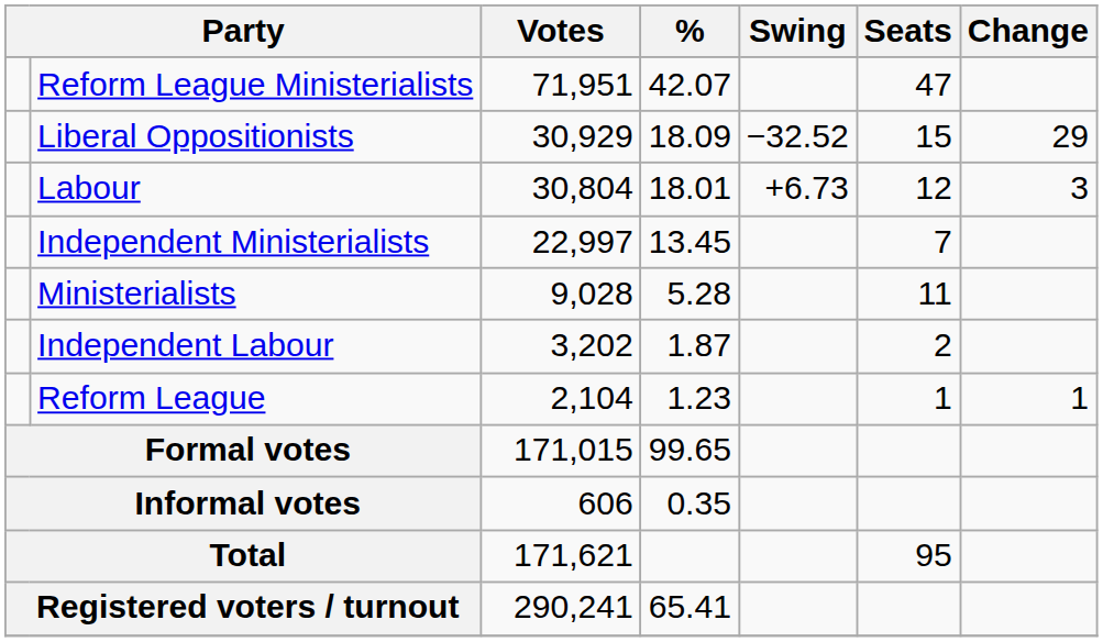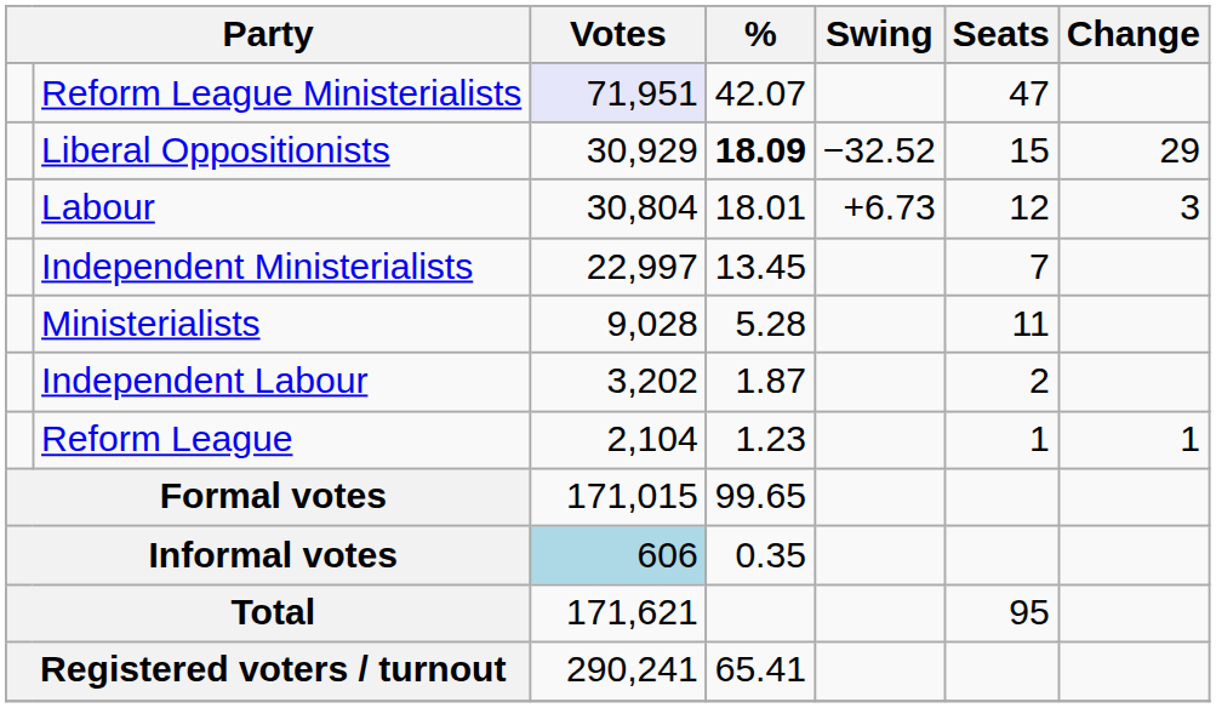Reform League Ministerialists | Votes: no background -> lavender background
Liberal Oppositionists | %: normal -> bold
Informal votes | Votes: no background -> lightblue background
